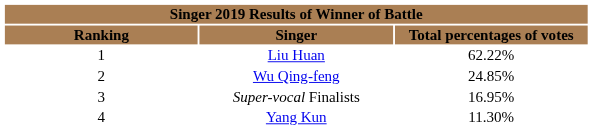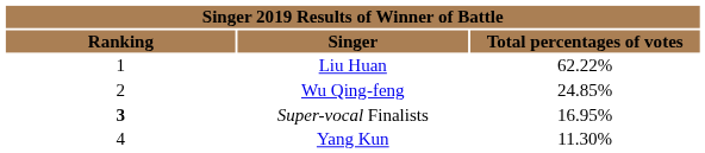Super-vocal Finalists | column 1: normal -> bold
